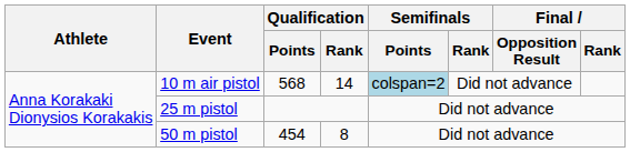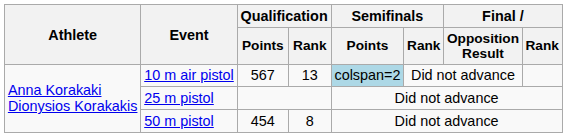10 m air pistol | Qualification / Points: 568 -> 567
10 m air pistol | Qualification / Rank: 14 -> 13
